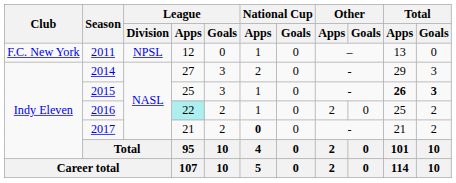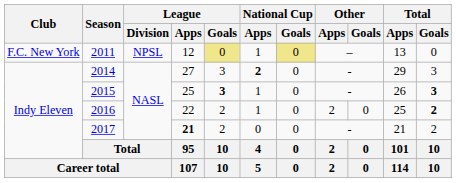2011 | League / Goals: no background -> khaki background
2011 | National Cup / Goals: no background -> khaki background
2014 | National Cup / Apps: normal -> bold
2015 | League / Goals: normal -> bold
2015 | Total / Apps: bold -> normal
2016 | League / Apps: paleturquoise background -> no background
2016 | Total / Goals: normal -> bold
2017 | League / Apps: normal -> bold
2017 | National Cup / Apps: bold -> normal
